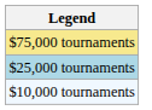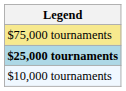row 3 | column 1: normal -> bold
